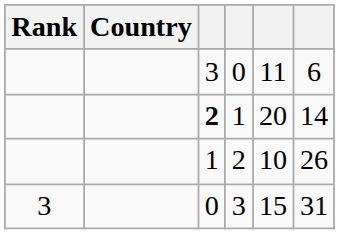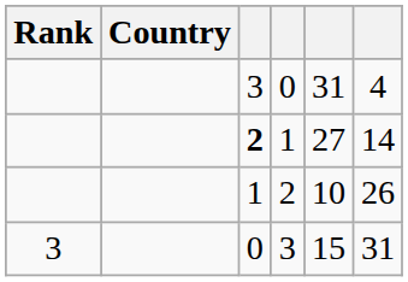row 2 | column 5: 11 -> 31
row 2 | column 6: 6 -> 4
row 3 | column 5: 20 -> 27
